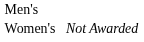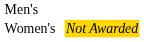Women's | column 2: no background -> gold background
